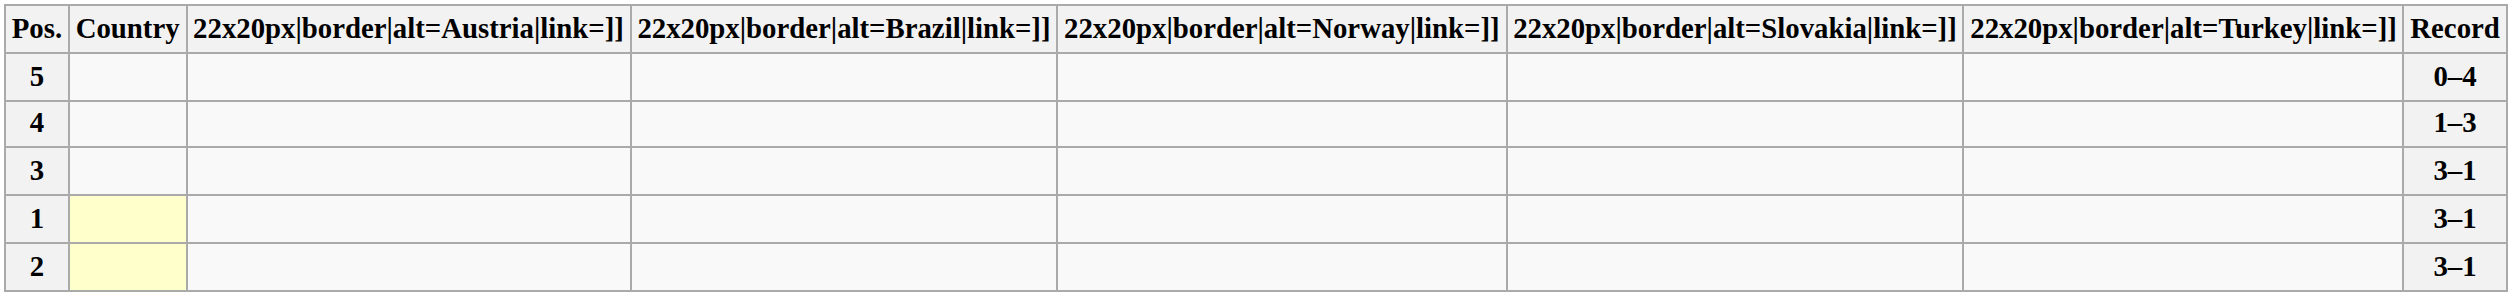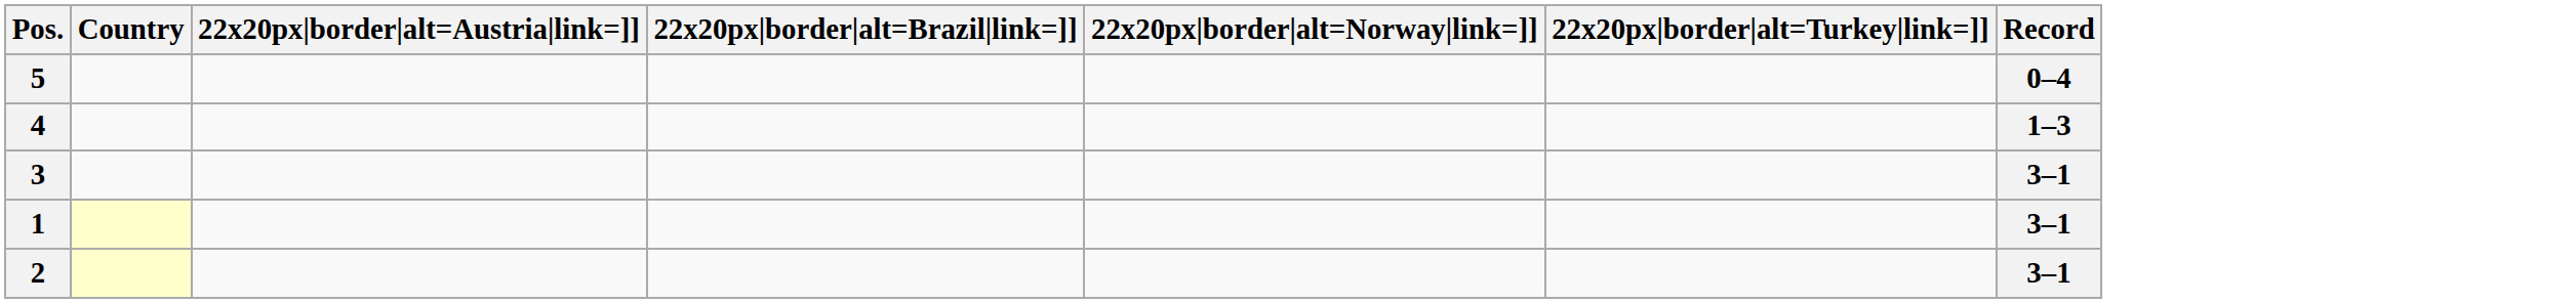- column: 22x20px|border|alt=Slovakia|link=]]
